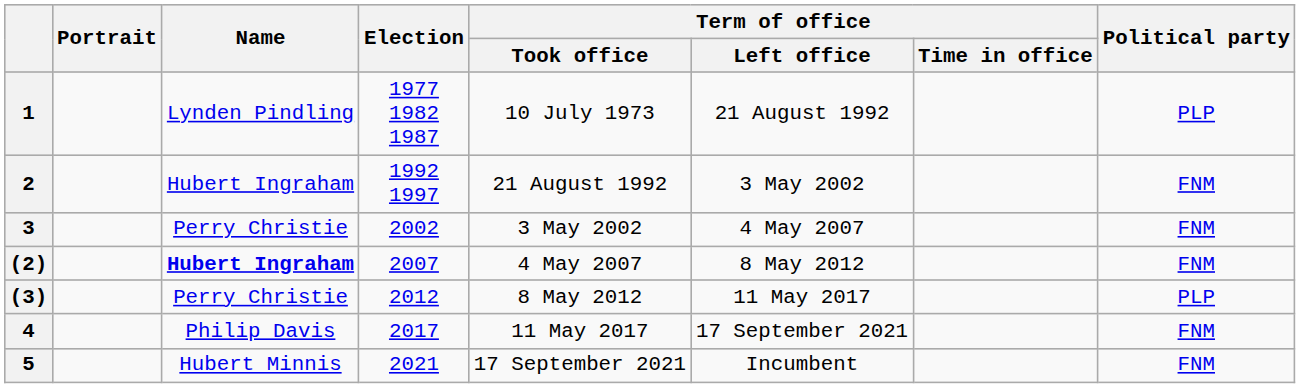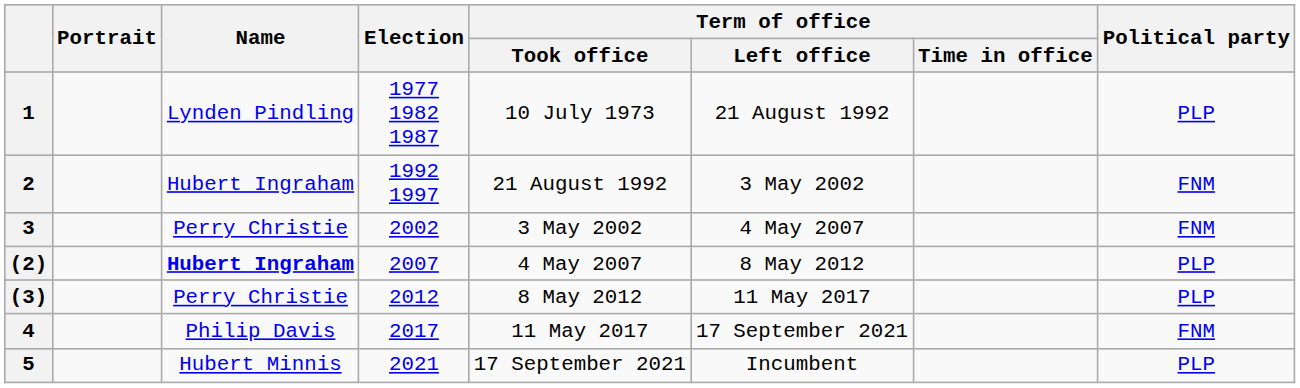(2) | Political party: FNM -> PLP
5 | Political party: FNM -> PLP
